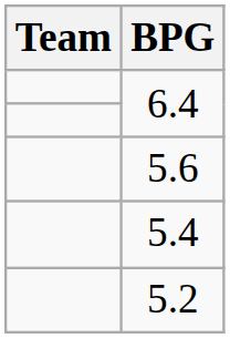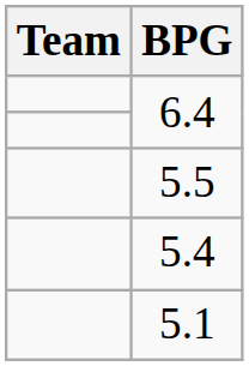row 4 | BPG: 5.6 -> 5.5
row 6 | BPG: 5.2 -> 5.1
